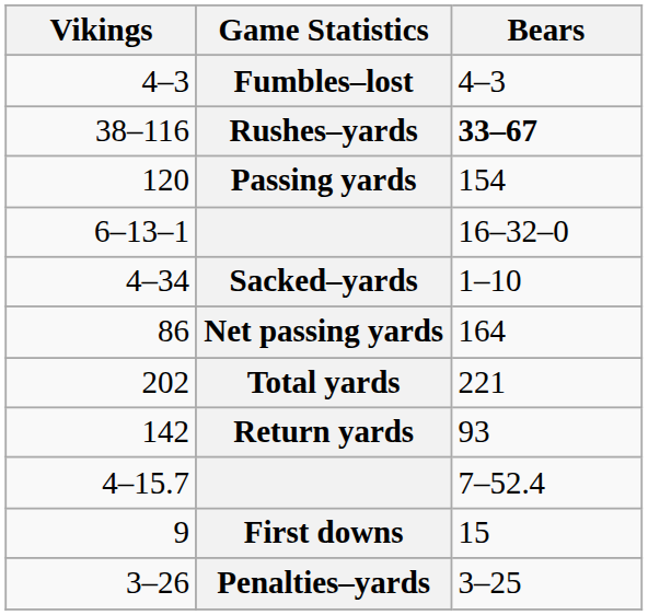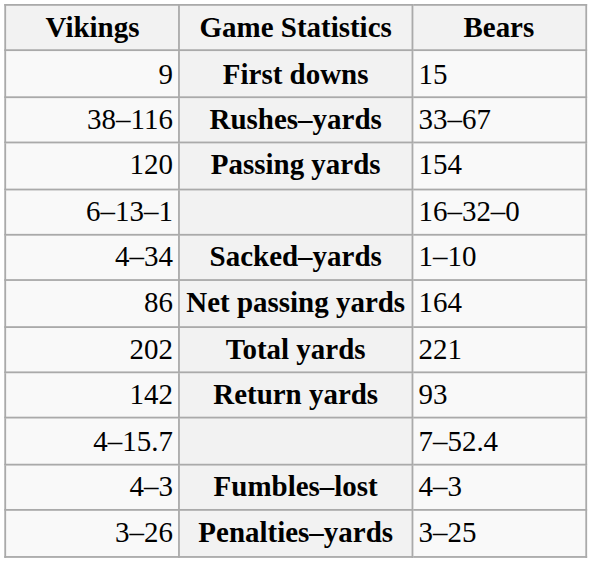rows swapped: First downs <-> Fumbles–lost
Rushes–yards | Bears: bold -> normal
